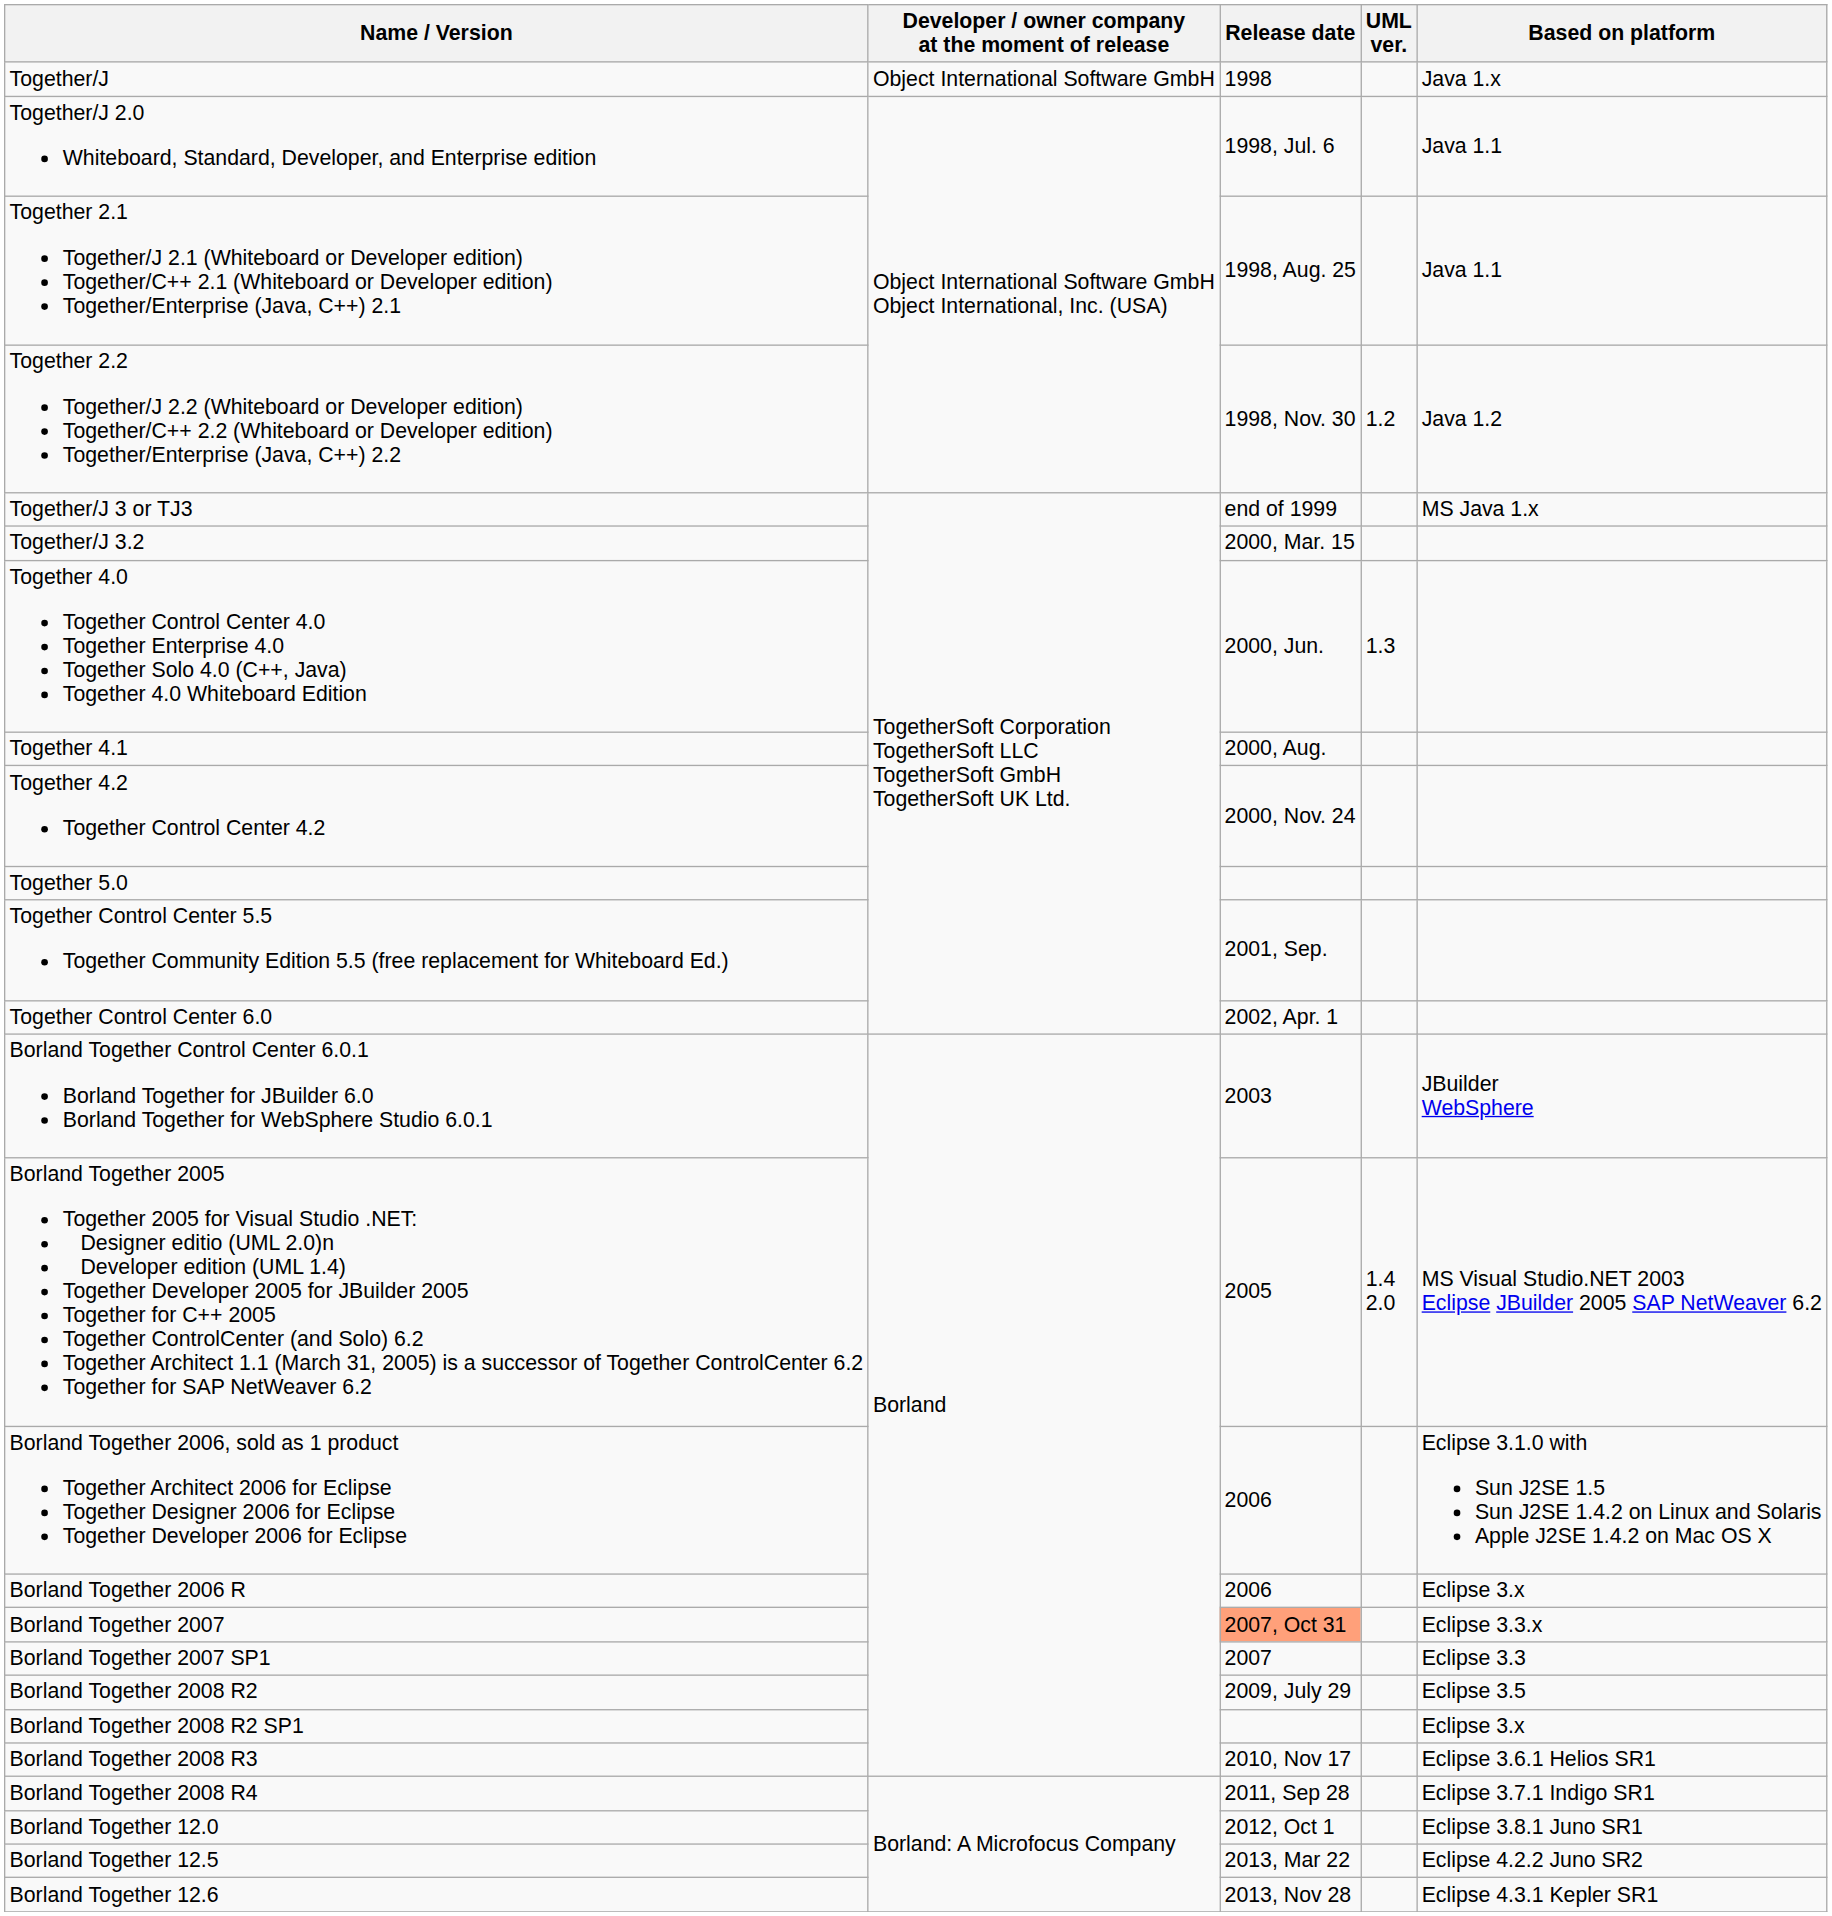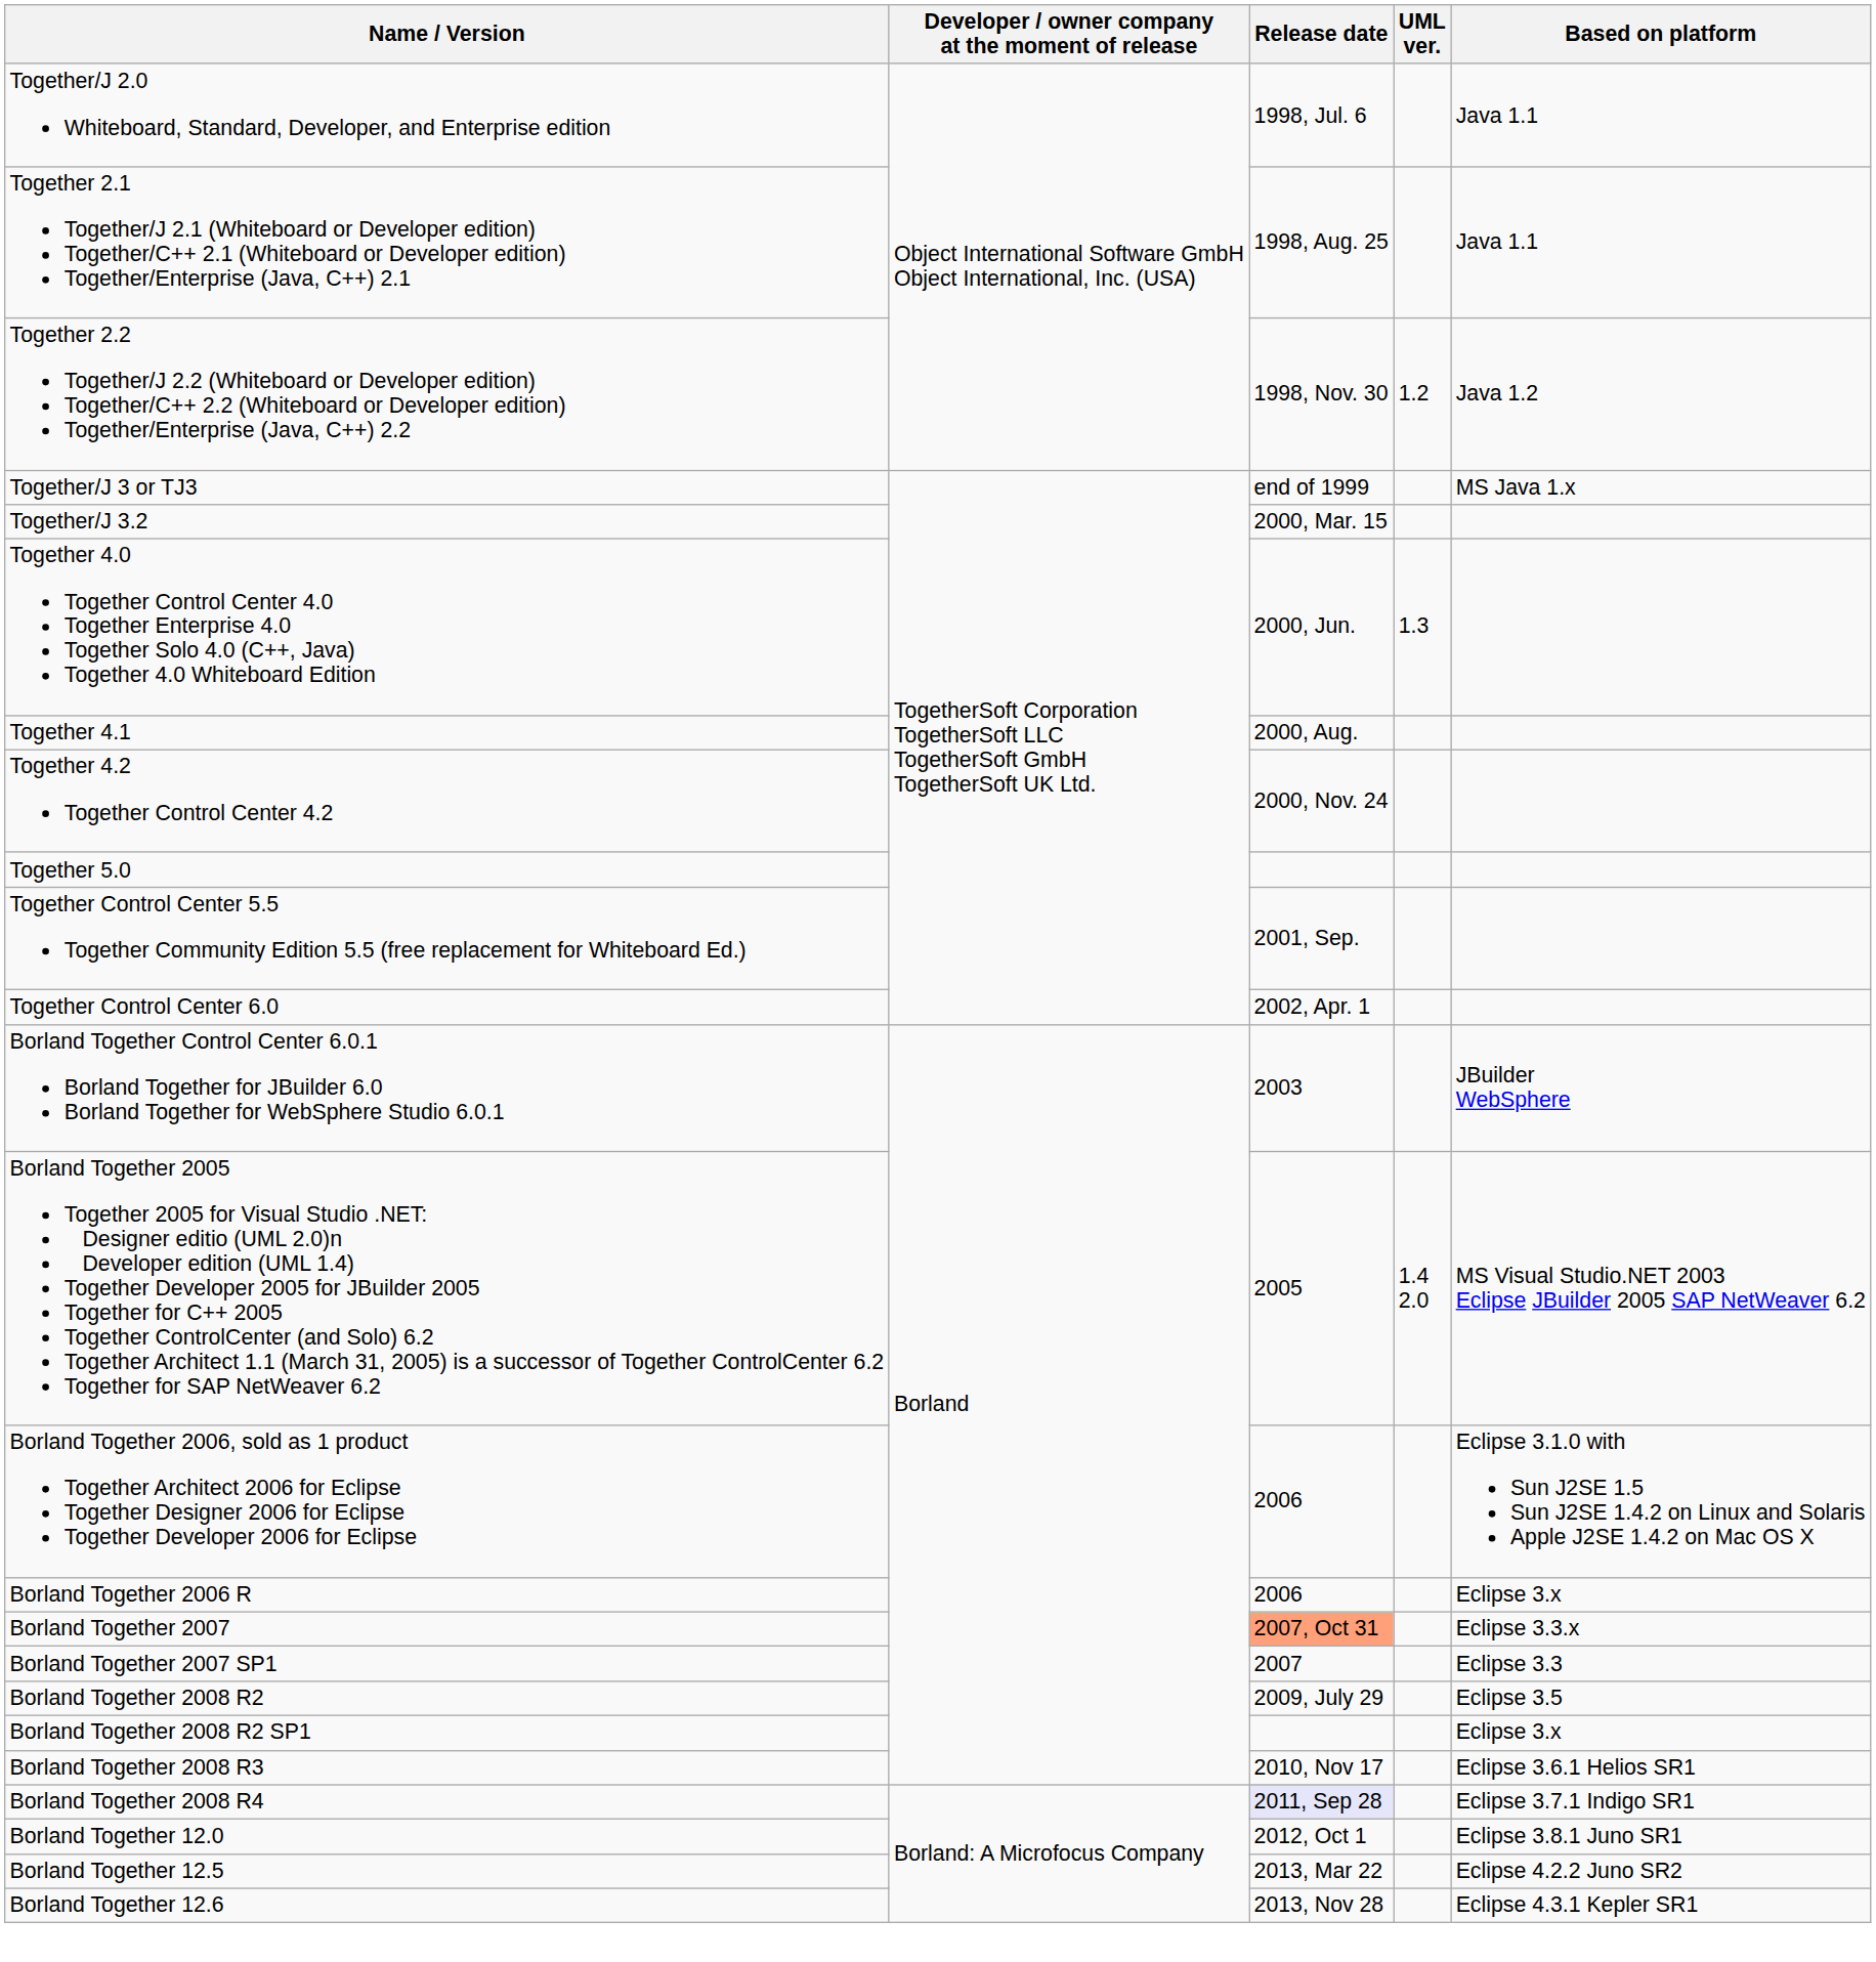- row: Together/J | Object International Software GmbH | 1998 | Java 1.x
Borland Together 2008 R4 | Release date: no background -> lavender background
